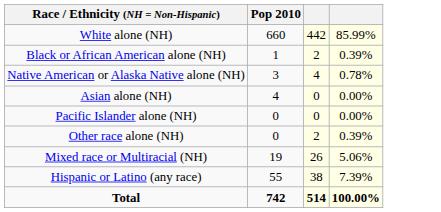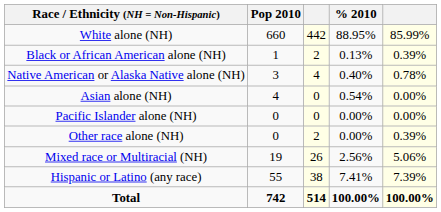+ column: % 2010 | 88.95% | 0.13% | 0.40% | 0.54% | 0.00% | 0.00% | 2.56% | 7.41% | 100.00%
